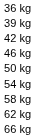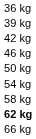62 kg | column 1: normal -> bold
